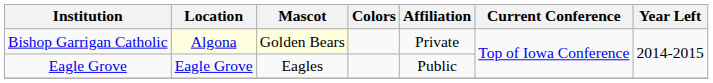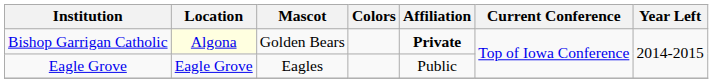Bishop Garrigan Catholic | Mascot: lightyellow background -> no background
Bishop Garrigan Catholic | Affiliation: normal -> bold
